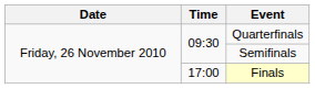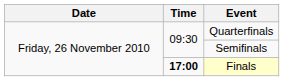Finals | Time: normal -> bold
